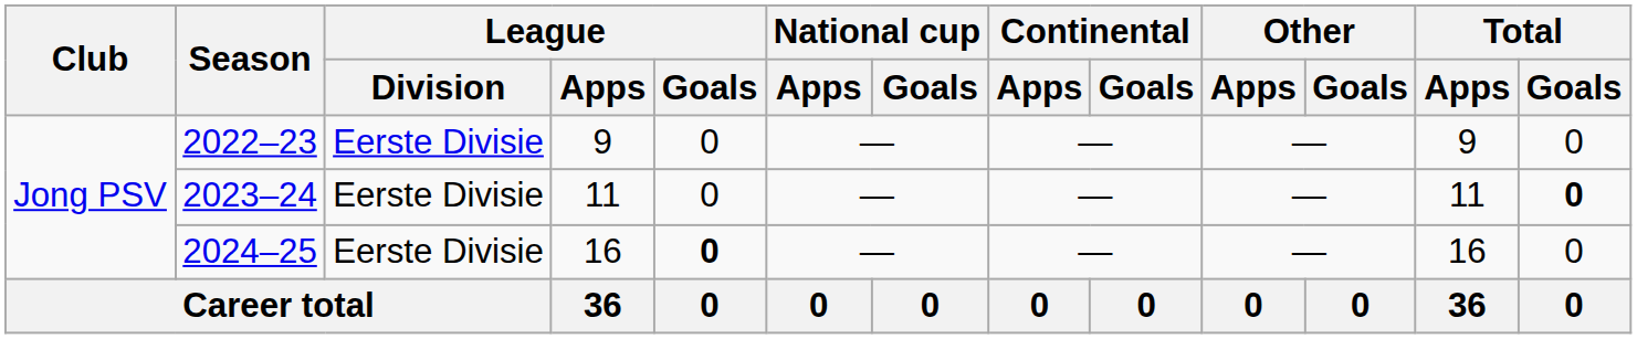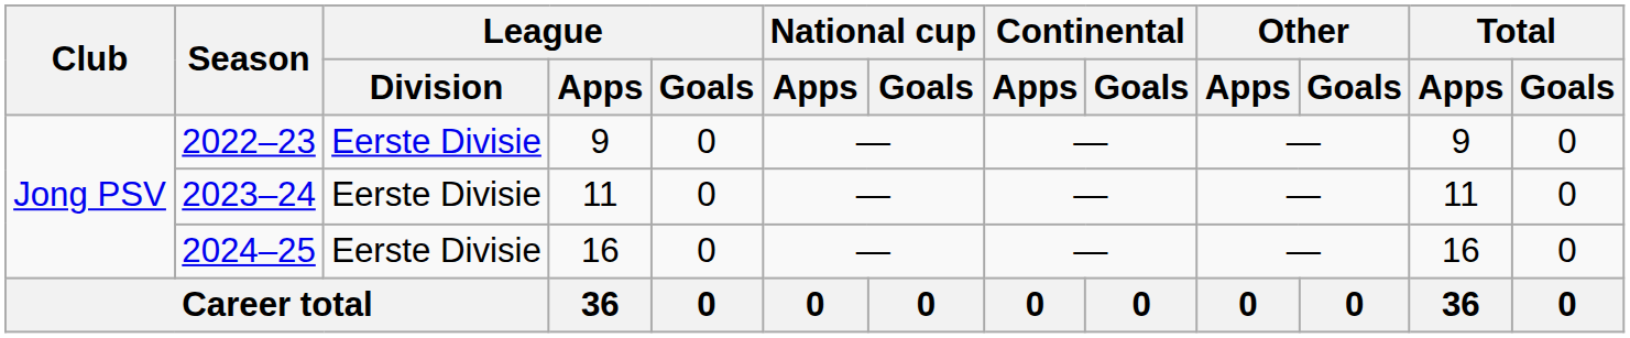2023–24 | Total / Goals: bold -> normal
2024–25 | League / Goals: bold -> normal
